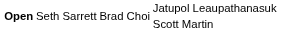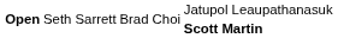row 2 | column 4: normal -> bold
